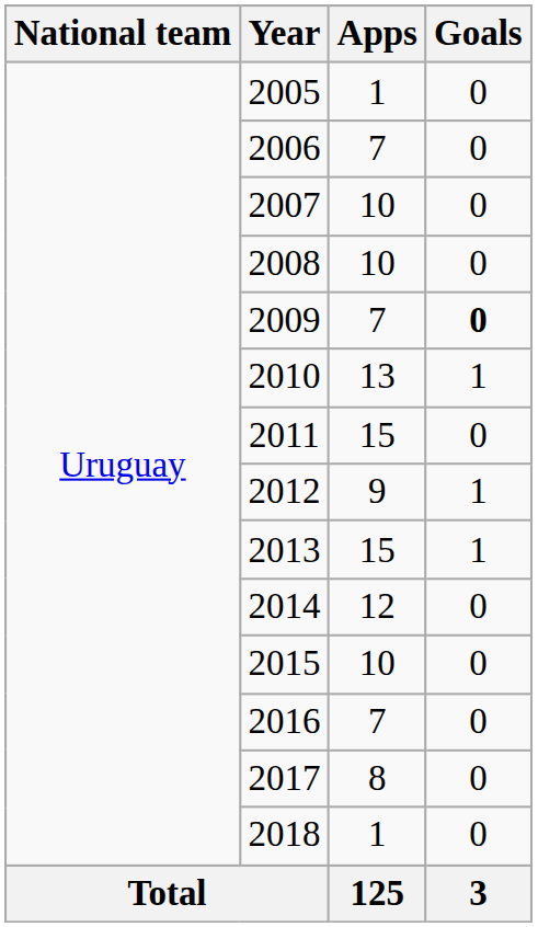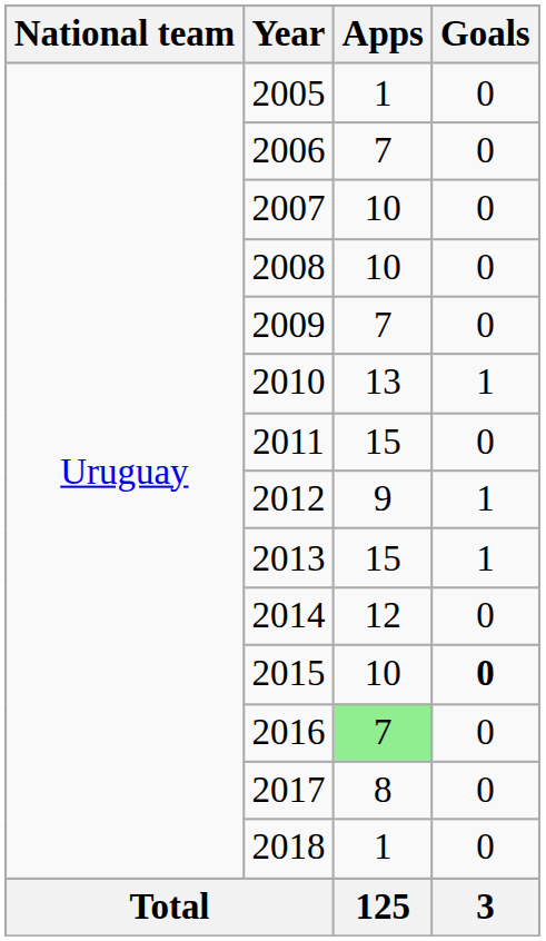2009 | Goals: bold -> normal
2015 | Goals: normal -> bold
2016 | Apps: no background -> lightgreen background
